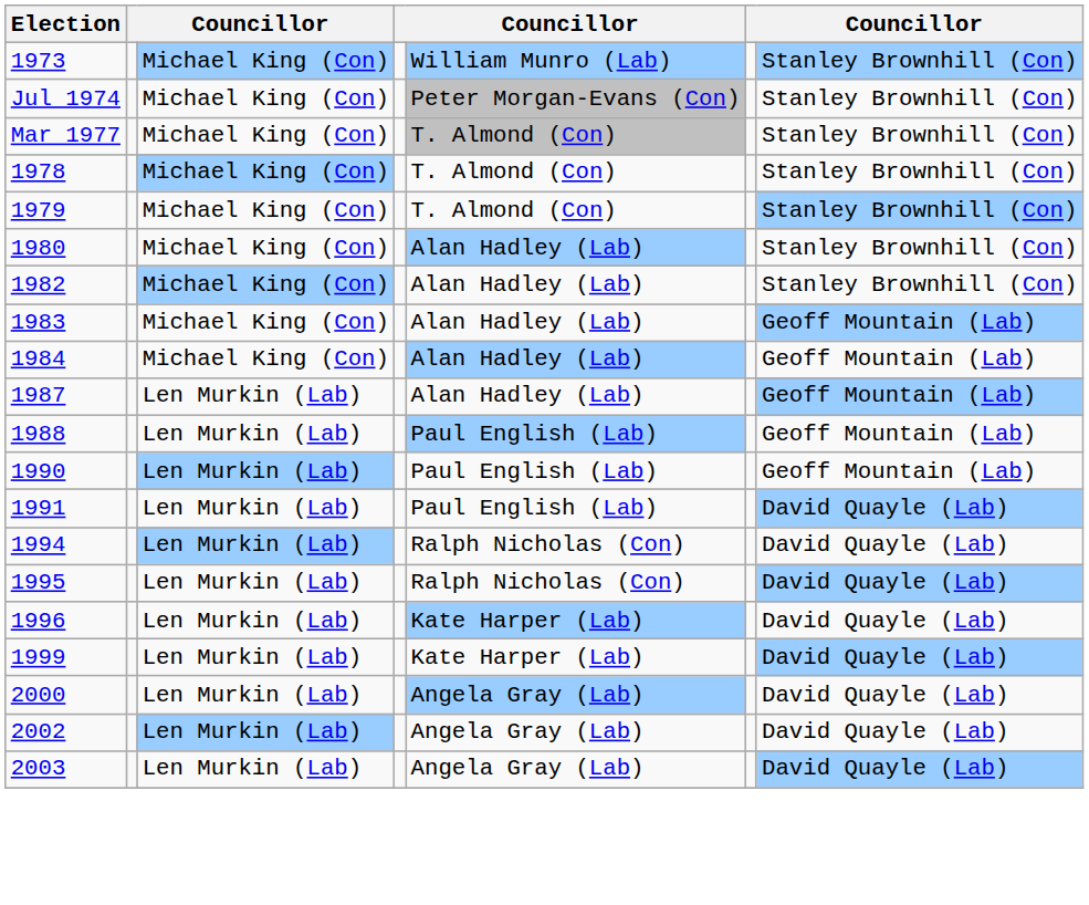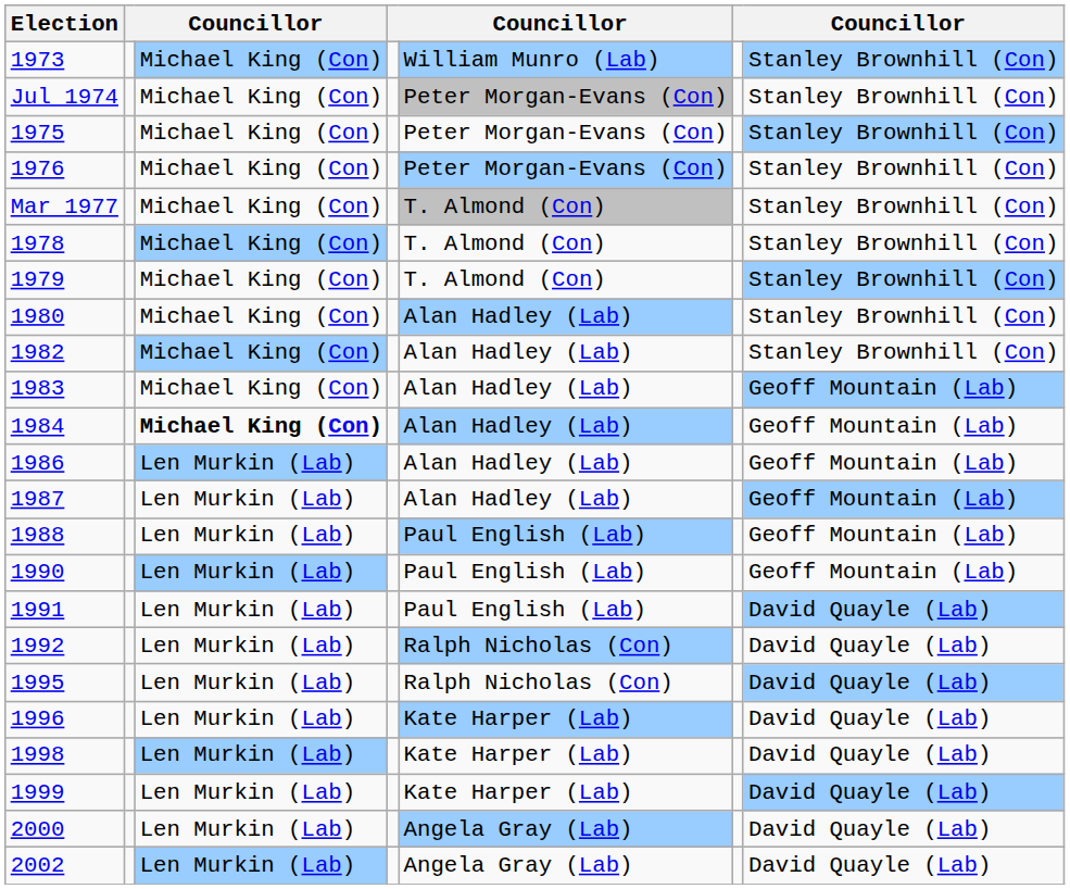+ row: 1975 | Michael King (Con) | Peter Morgan-Evans (Con) | Stanley Brownhill (Con)
+ row: 1976 | Michael King (Con) | Peter Morgan-Evans (Con) | Stanley Brownhill (Con)
1984 | column 3: normal -> bold
+ row: 1986 | Len Murkin (Lab) | Alan Hadley (Lab) | Geoff Mountain (Lab)
+ row: 1992 | Len Murkin (Lab) | Ralph Nicholas (Con) | David Quayle (Lab)
- row: 1994 | Len Murkin (Lab) | Ralph Nicholas (Con) | David Quayle (Lab)
+ row: 1998 | Len Murkin (Lab) | Kate Harper (Lab) | David Quayle (Lab)
- row: 2003 | Len Murkin (Lab) | Angela Gray (Lab) | David Quayle (Lab)
